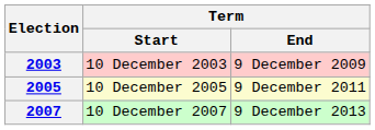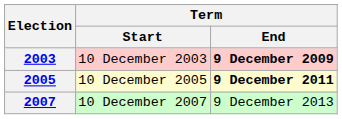2003 | Term / End: normal -> bold
2005 | Term / End: normal -> bold
